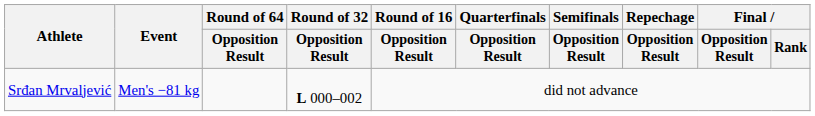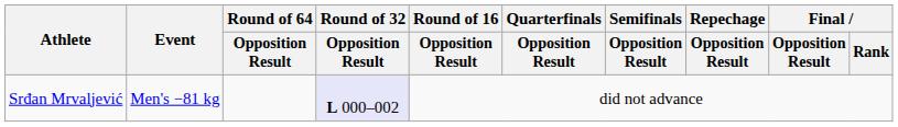Srđan Mrvaljević | Round of 32 / Opposition Result: no background -> lavender background
